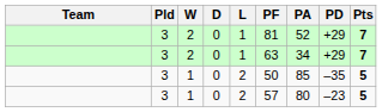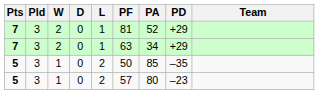columns swapped: Team <-> Pts
